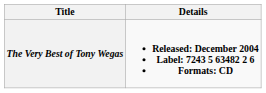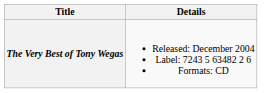The Very Best of Tony Wegas | Details: bold -> normal
